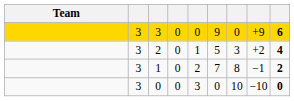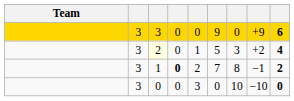row 3 | column 3: no background -> lightyellow background
row 4 | column 4: normal -> bold
